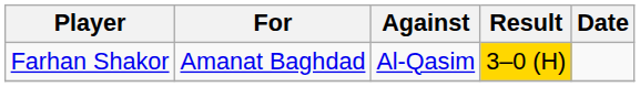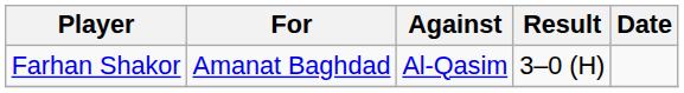Farhan Shakor | Result: gold background -> no background
